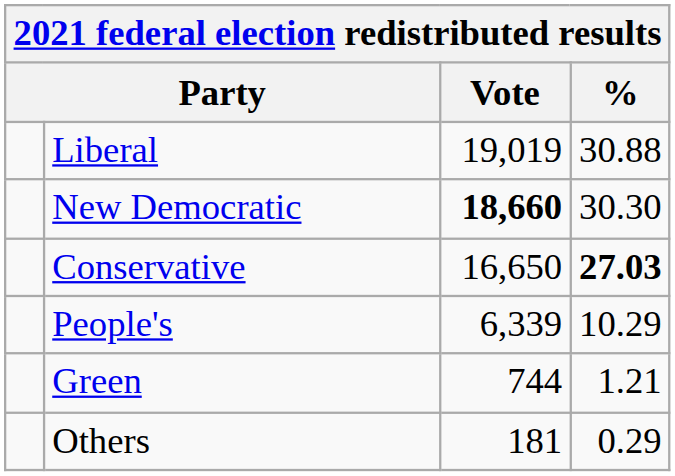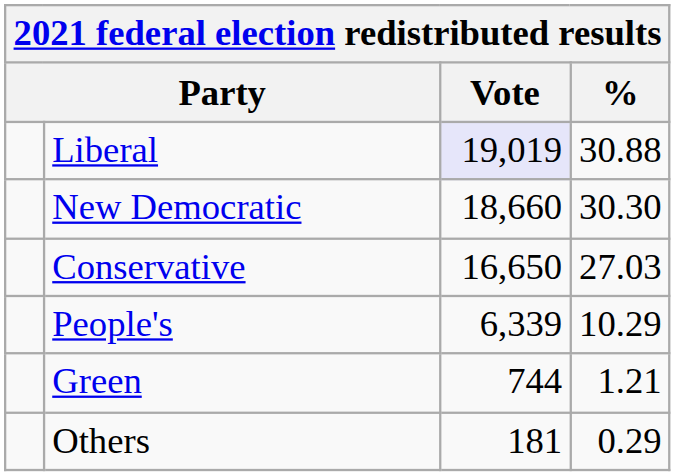Liberal | Vote: no background -> lavender background
New Democratic | Vote: bold -> normal
Conservative | %: bold -> normal
